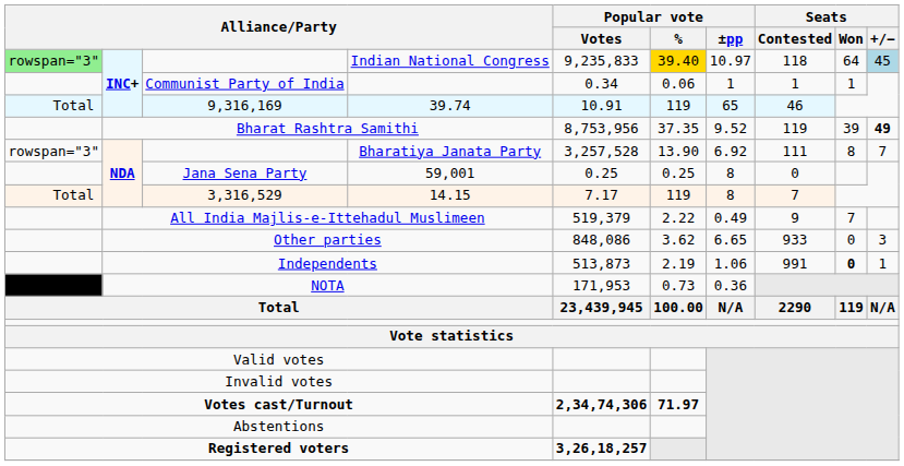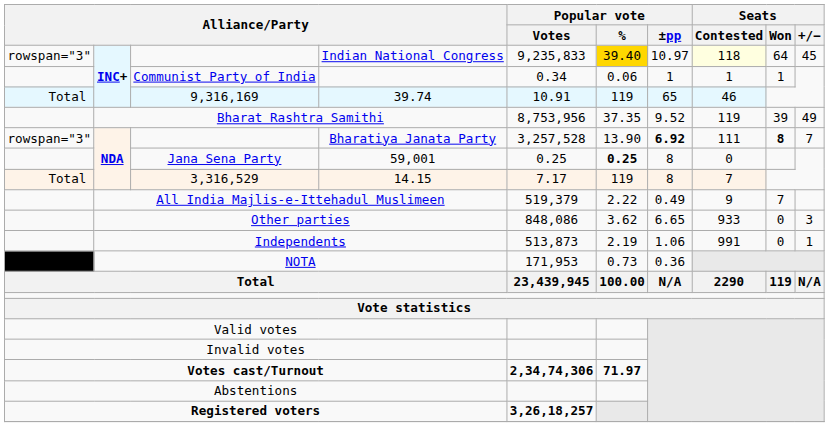Indian National Congress | column 1: lightgreen background -> no background
Indian National Congress | Seats / Contested: no background -> lightyellow background
Indian National Congress | Seats / +/−: lightblue background -> no background
Bharat Rashtra Samithi | Seats / +/−: bold -> normal
Bharatiya Janata Party | Popular vote / ±pp: normal -> bold
Bharatiya Janata Party | Seats / Won: normal -> bold
59,001 | Popular vote / %: normal -> bold
Independents | Seats / Won: bold -> normal
